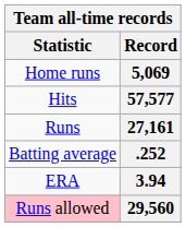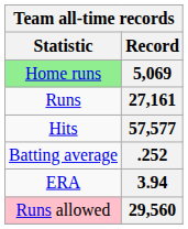5,069 | Statistic: no background -> lightgreen background
rows swapped: 27,161 <-> 57,577
